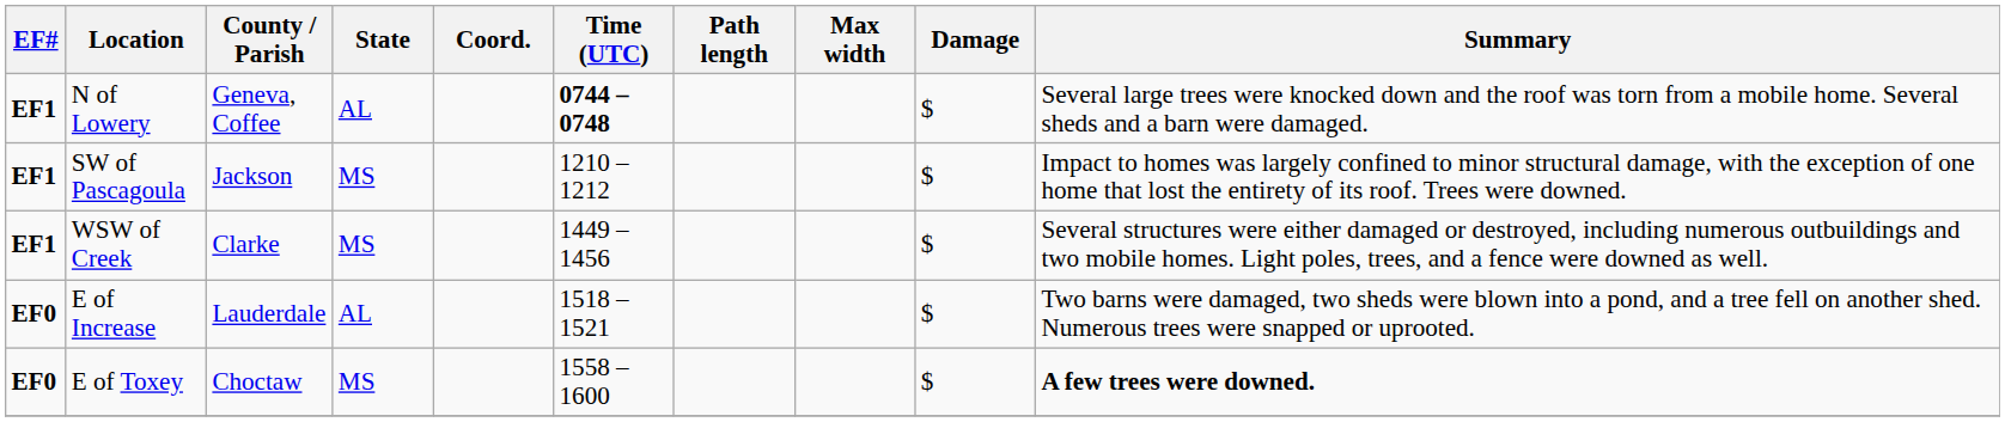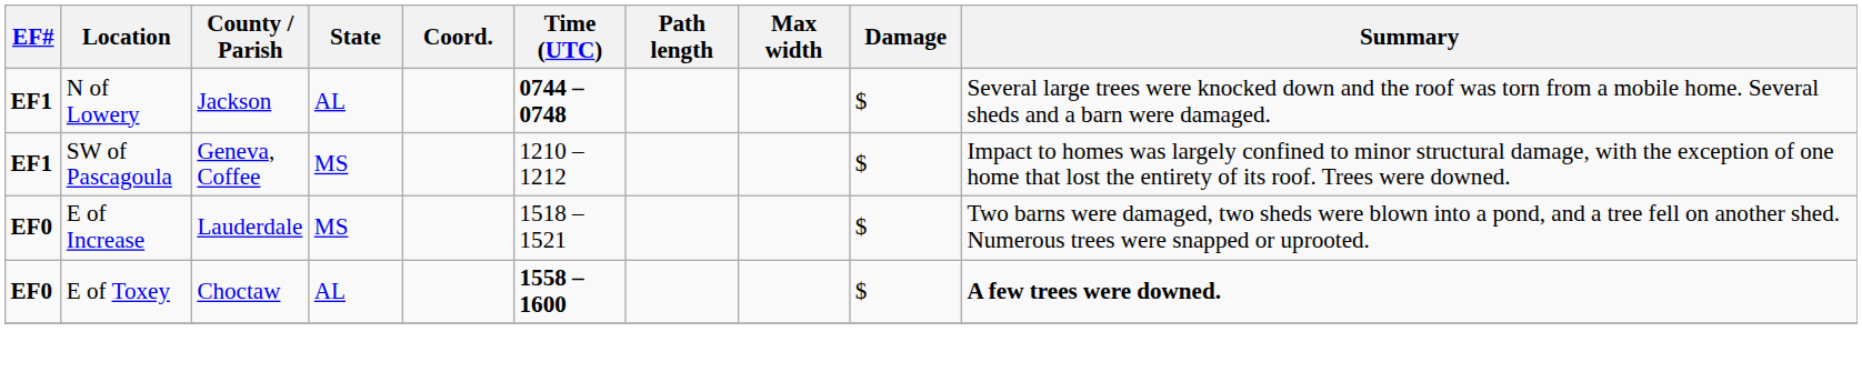N of Lowery | County / Parish: Geneva, Coffee -> Jackson
SW of Pascagoula | County / Parish: Jackson -> Geneva, Coffee
- row: EF1 | WSW of Creek | Clarke | MS | 1449 – 1456 | $ | Several structures were either damaged or destroyed, including numerous outbuildings and two mobile homes. Light poles, trees, and a fence were downed as well.
E of Increase | State: AL -> MS
E of Toxey | State: MS -> AL
E of Toxey | Time (UTC): normal -> bold
